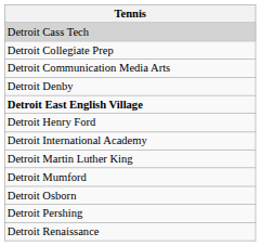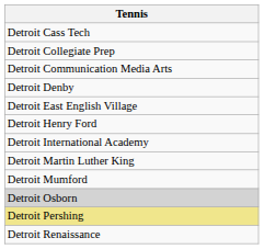row 2 | column 1: lightgrey background -> no background
row 6 | column 1: bold -> normal
row 11 | column 1: no background -> lightgrey background
row 12 | column 1: no background -> khaki background
